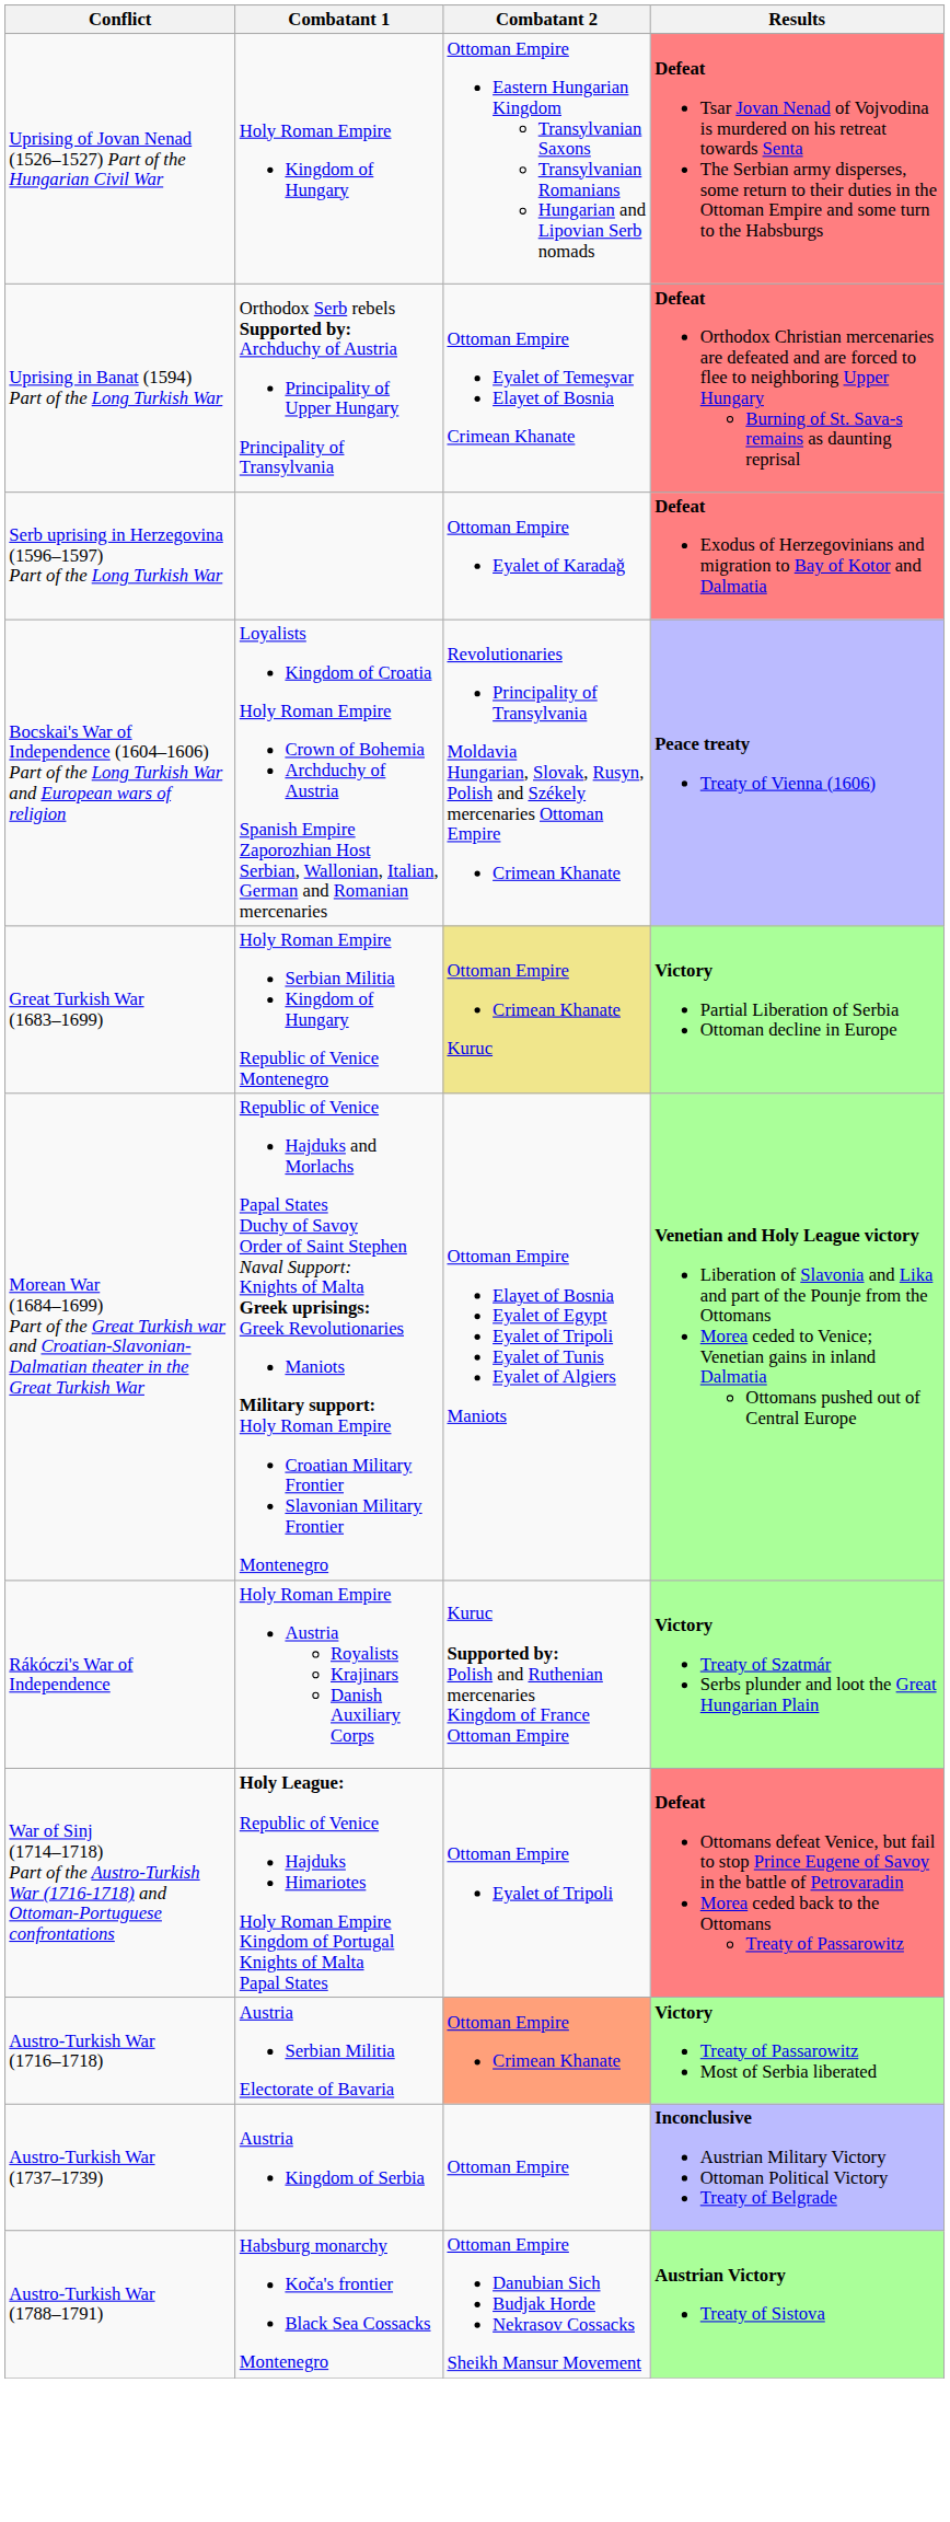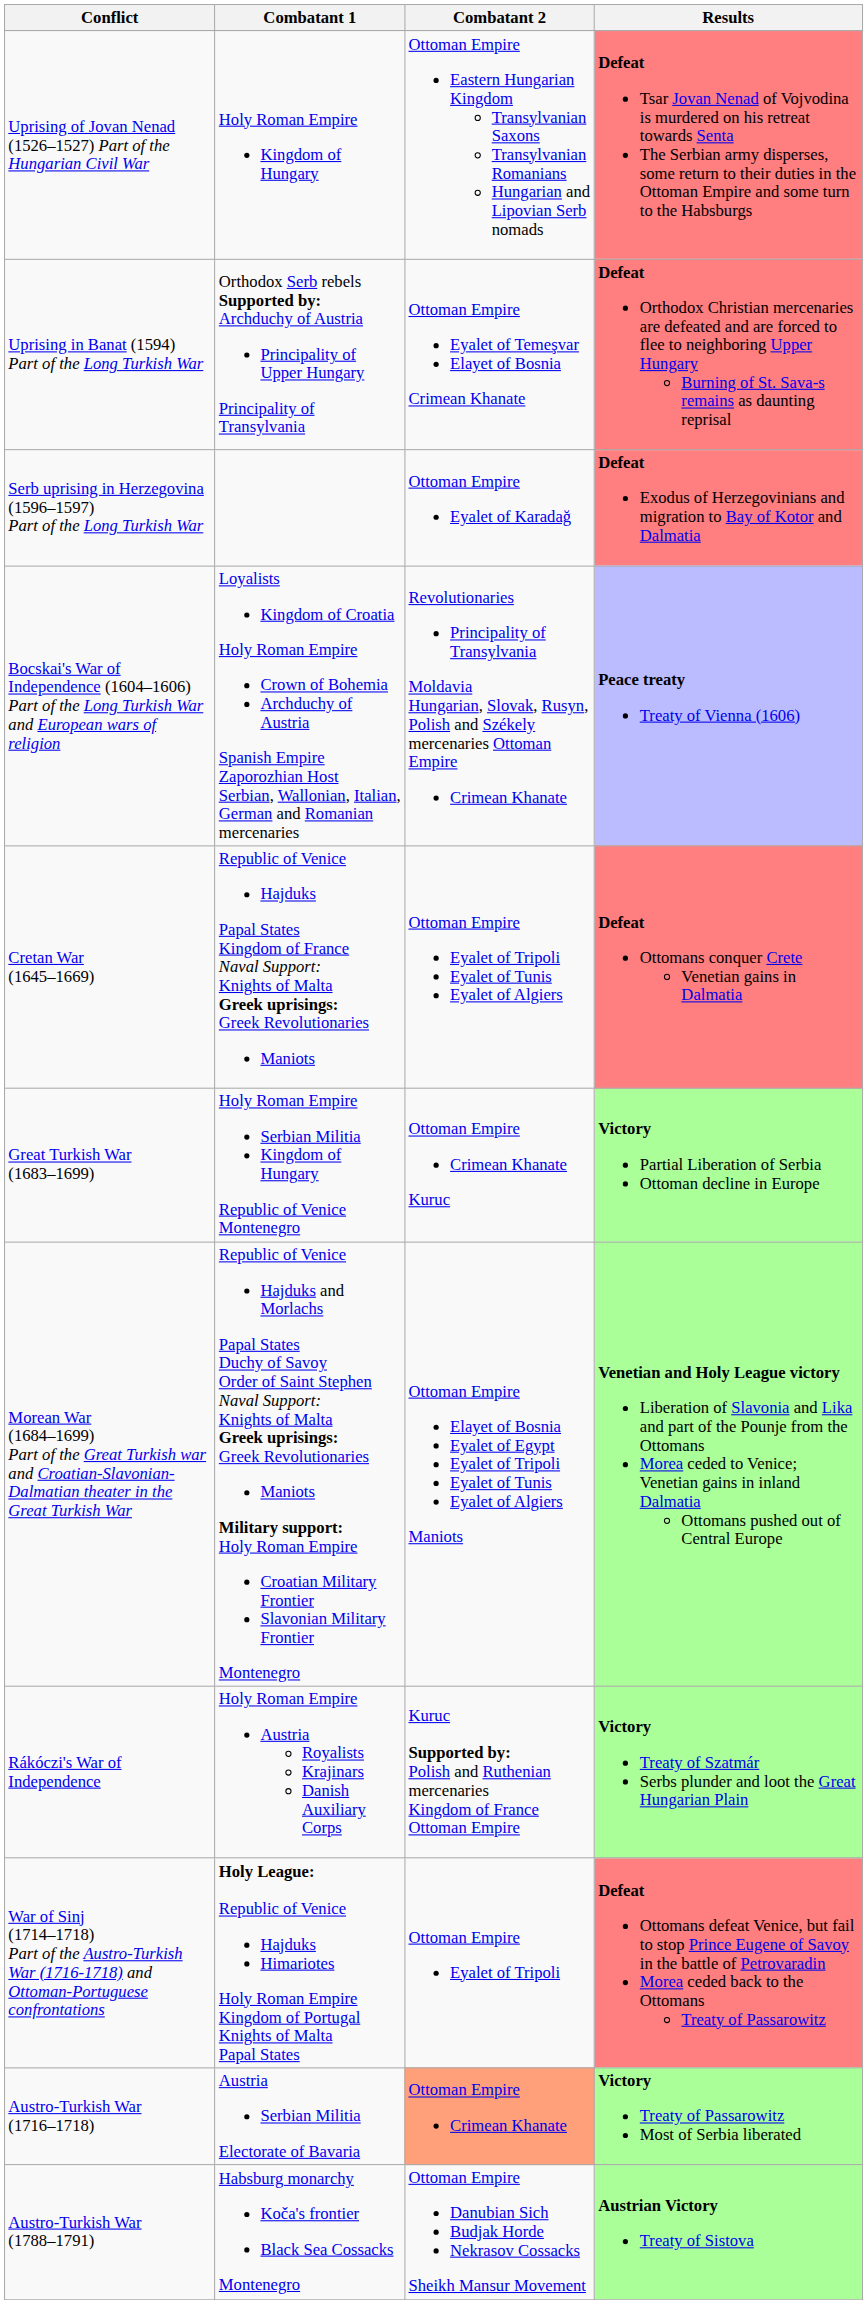+ row: Cretan War (1645–1669) | Republic of Venice Hajduks Papal States Kingdom of France Naval Support: Knights of Malta Greek uprisings: Greek Revolutionaries Maniots | Ottoman Empire Eyalet of Tripoli Eyalet of Tunis Eyalet of Algiers | Defeat Ottomans conquer Crete Venetian gains in Dalmatia
Great Turkish War (1683–1699) | Combatant 2: khaki background -> no background
- row: Austro-Turkish War (1737–1739) | Austria Kingdom of Serbia | Ottoman Empire | Inconclusive Austrian Military Victory Ottoman Political Victory Treaty of Belgrade
